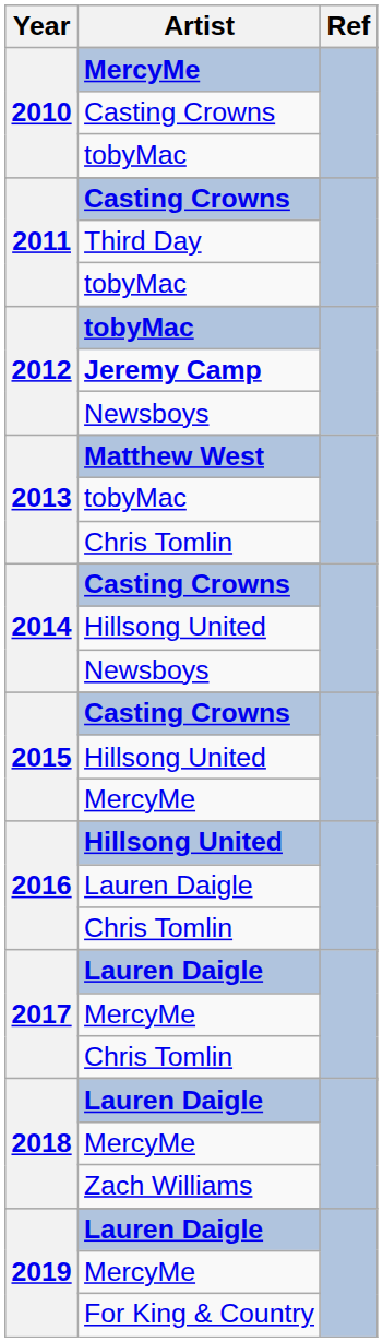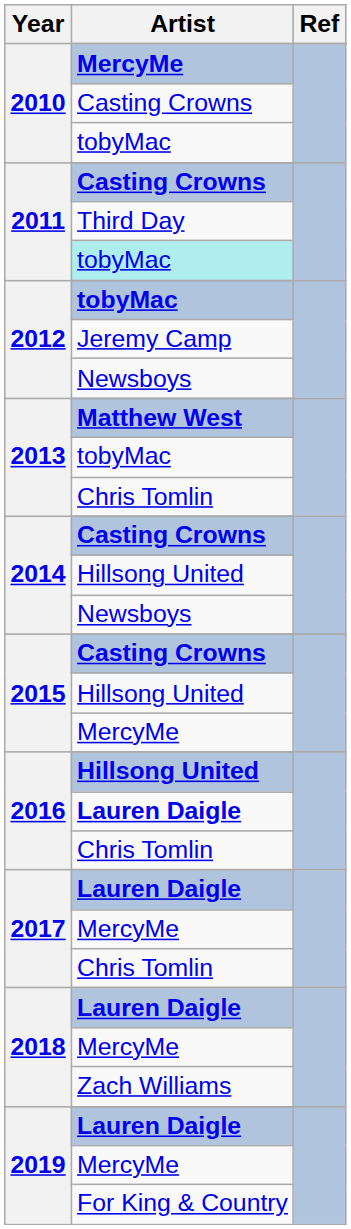2011 / tobyMac | Artist: no background -> paleturquoise background
Jeremy Camp | Artist: bold -> normal
2016 / Lauren Daigle | Artist: normal -> bold
